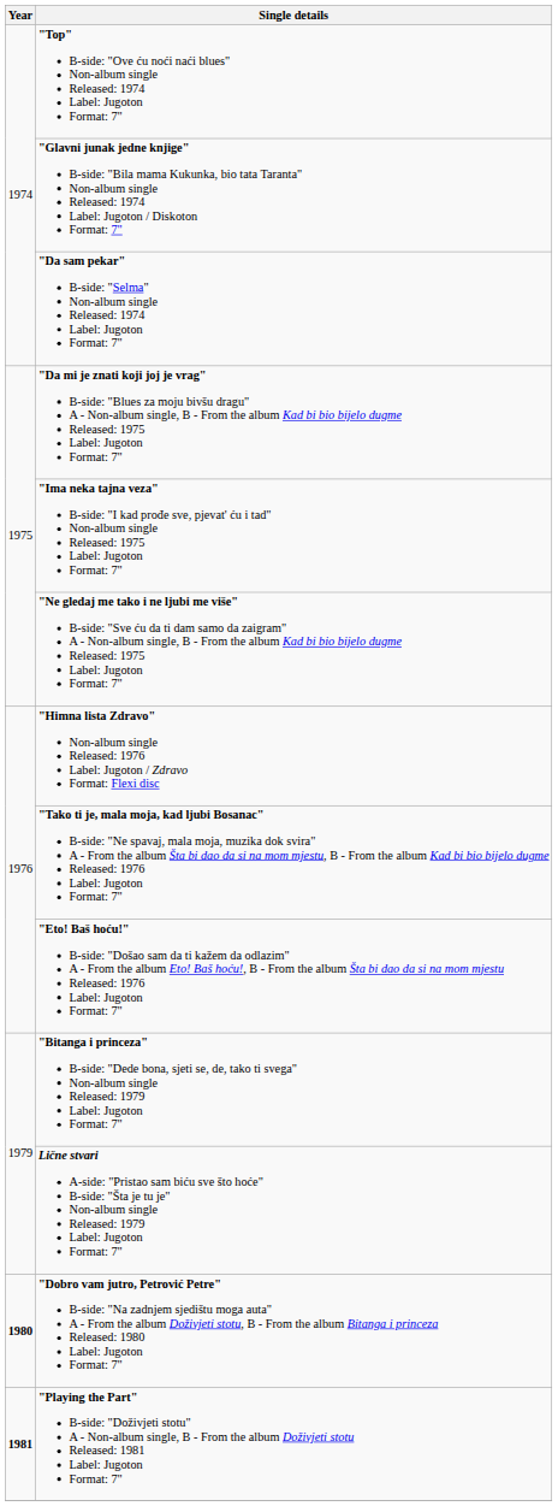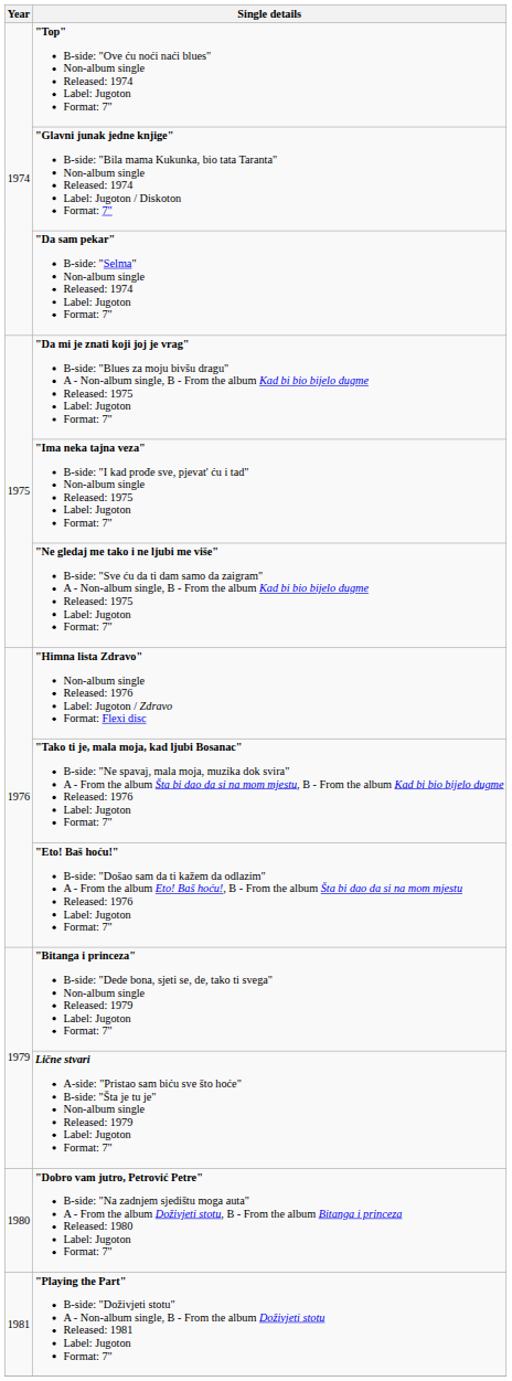row 13 | Year: bold -> normal
row 14 | Year: bold -> normal
